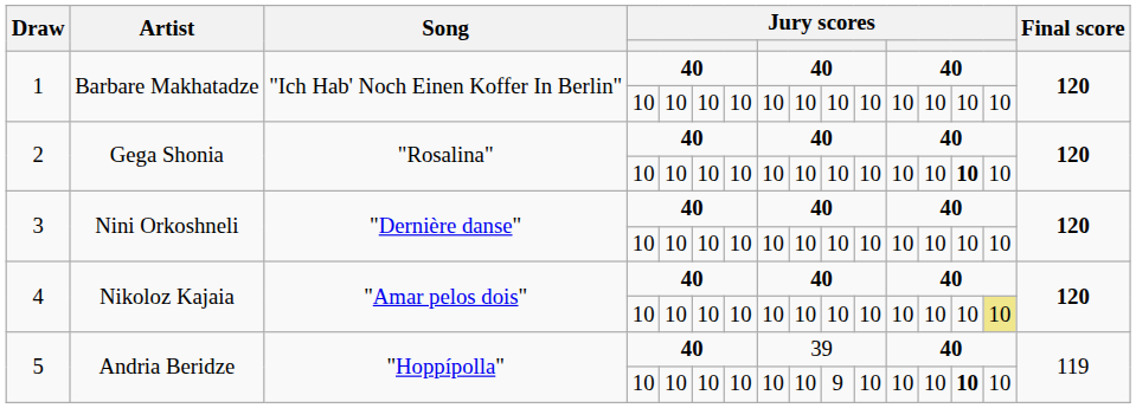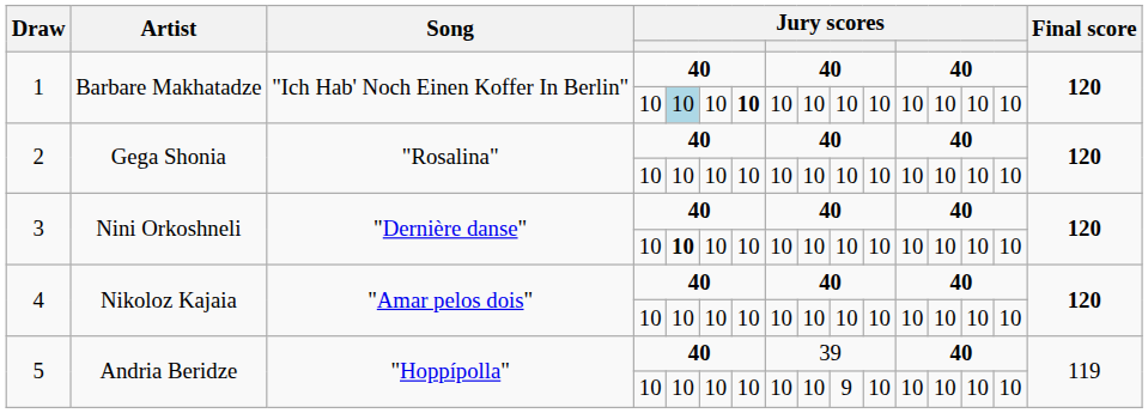1 / 10 | column 5: no background -> lightblue background
1 / 10 | column 7: normal -> bold
2 / 10 | column 14: bold -> normal
3 / 10 | column 5: normal -> bold
4 / 10 | column 15: khaki background -> no background
5 / 10 | column 14: bold -> normal
